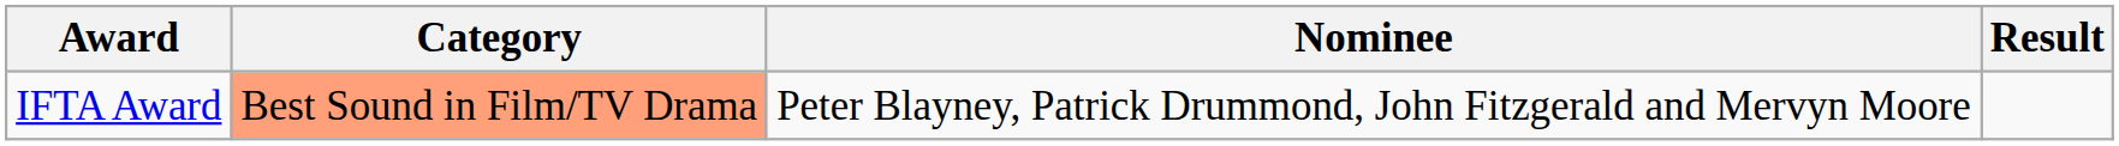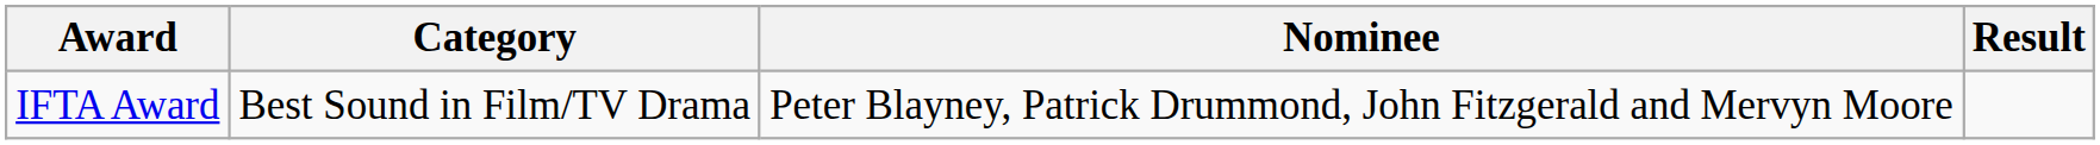IFTA Award | Category: lightsalmon background -> no background
